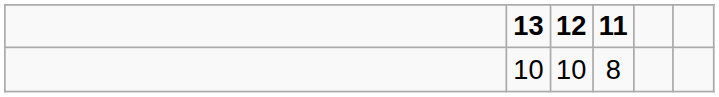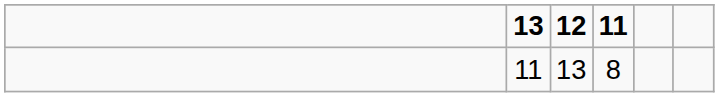row 2 | 13: 10 -> 11
row 2 | 12: 10 -> 13
